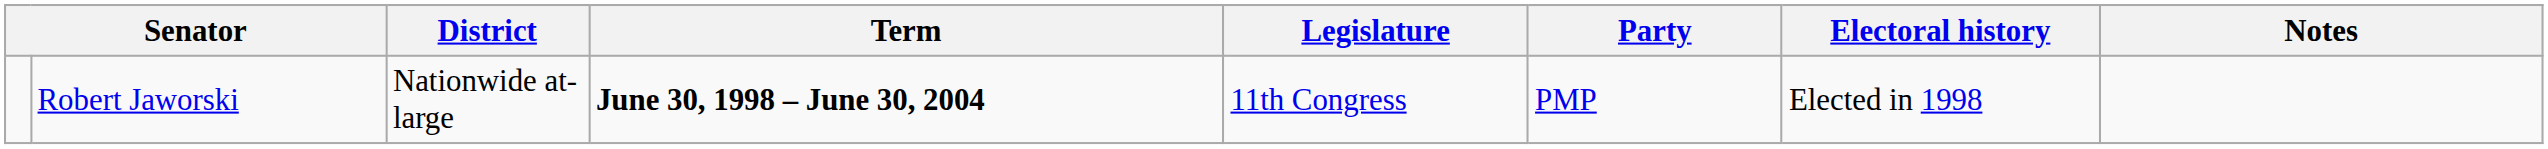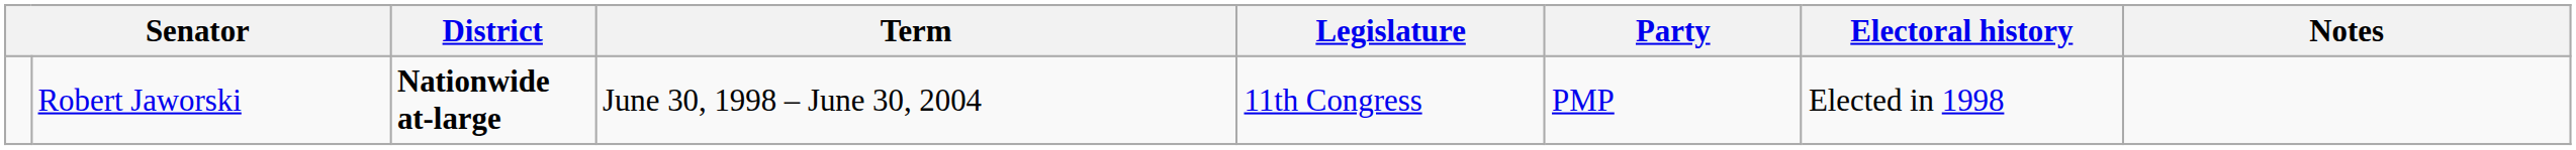Robert Jaworski | District: normal -> bold
Robert Jaworski | Term: bold -> normal
